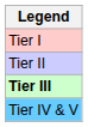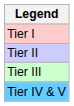row 4 | column 1: bold -> normal
